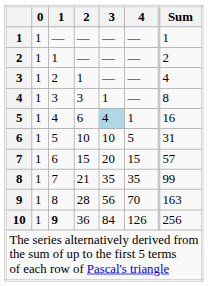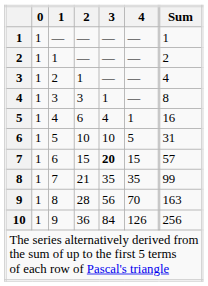row 6 | 3: lightblue background -> no background
row 8 | 3: normal -> bold
row 11 | 1: bold -> normal
